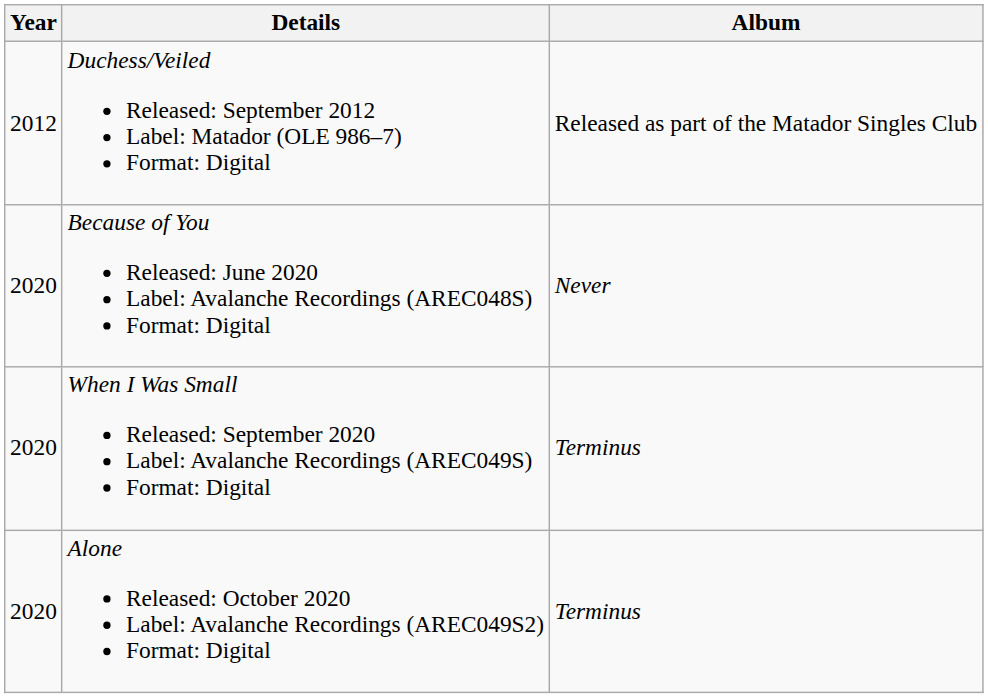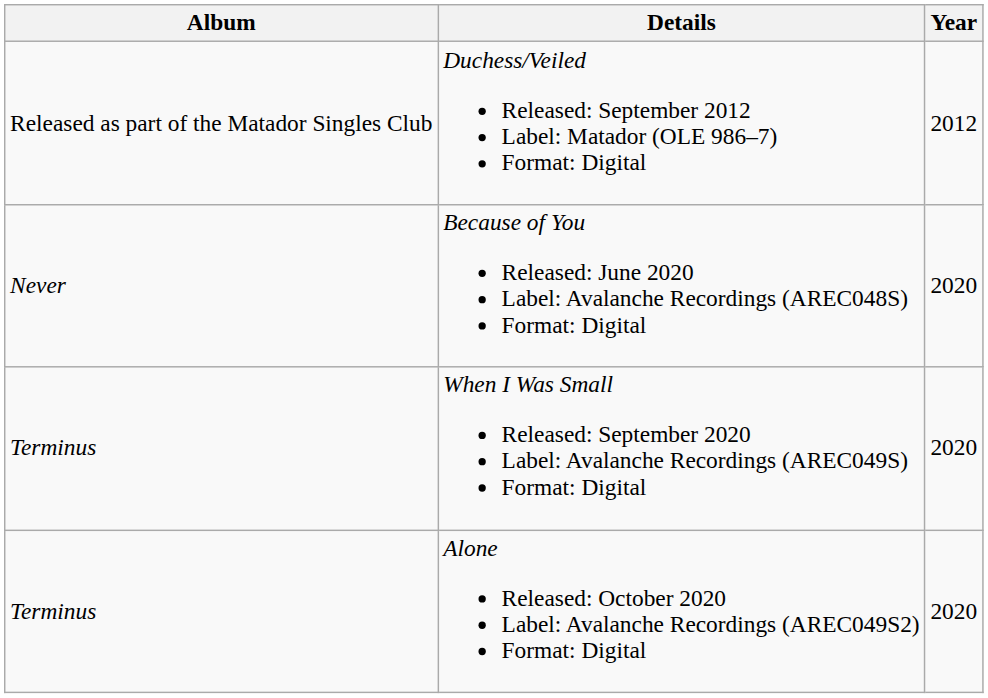columns swapped: Year <-> Album
